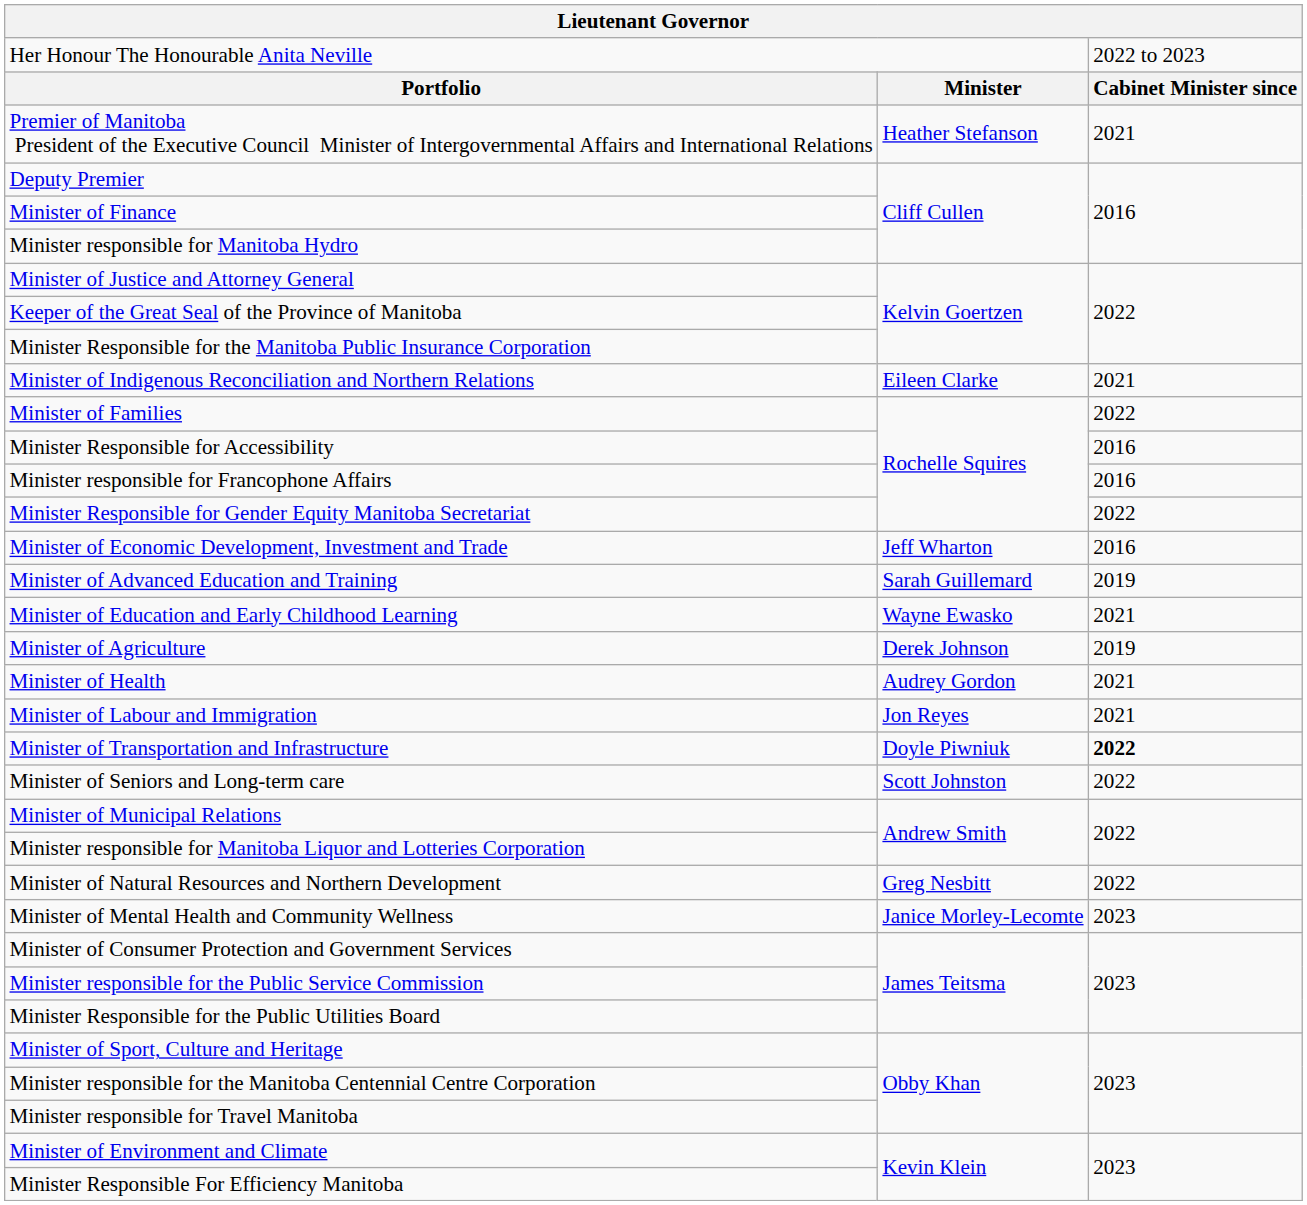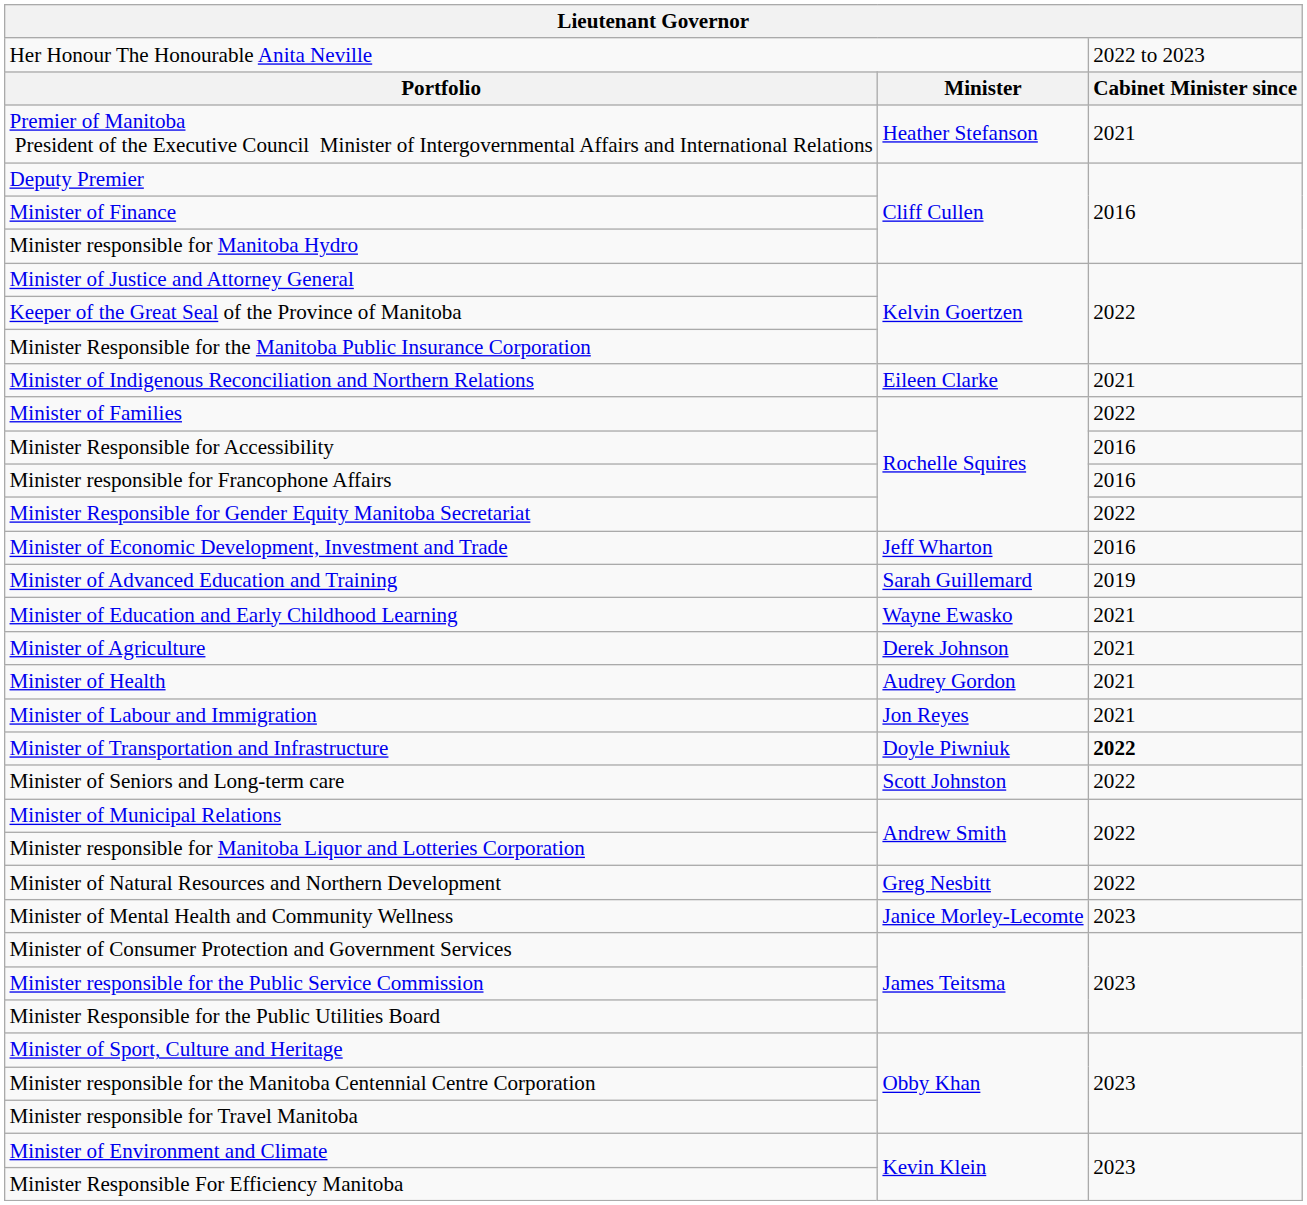Minister of Agriculture | column 3: 2019 -> 2021
